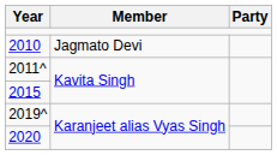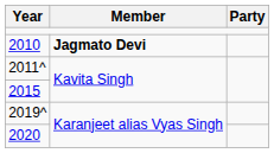2010 | Member: normal -> bold
